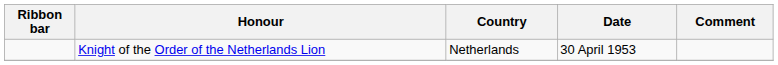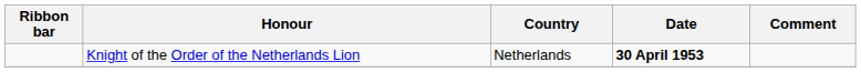Knight of the Order of the Netherlands Lion | Date: normal -> bold
